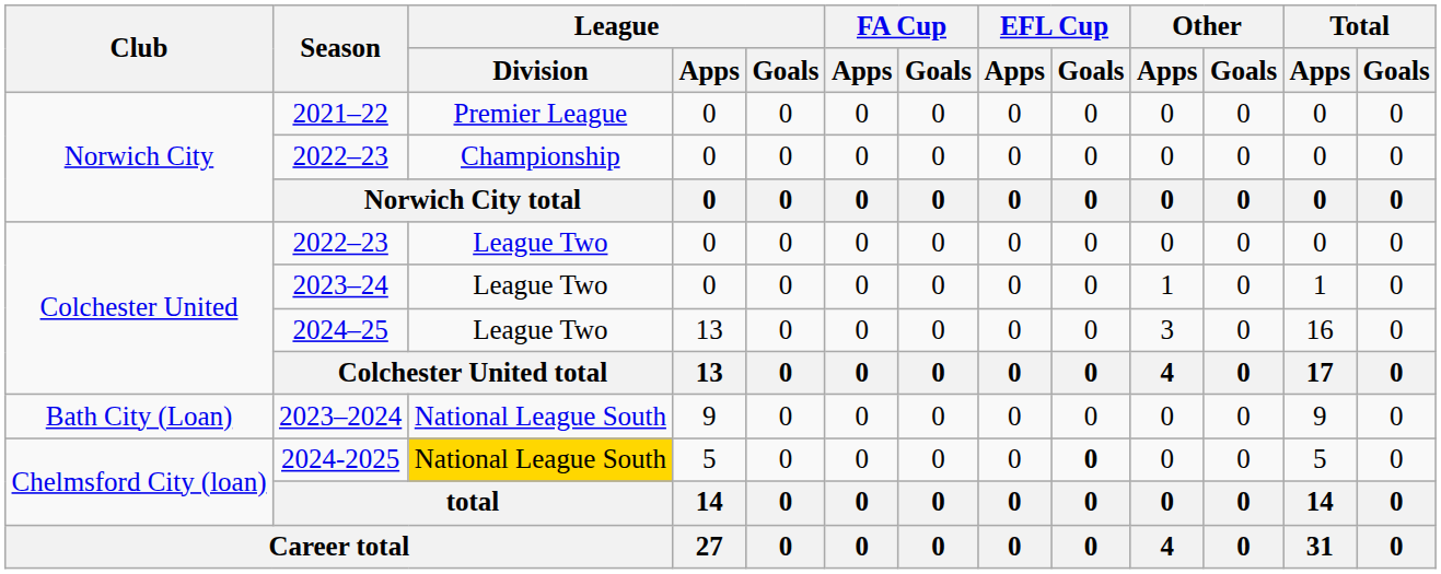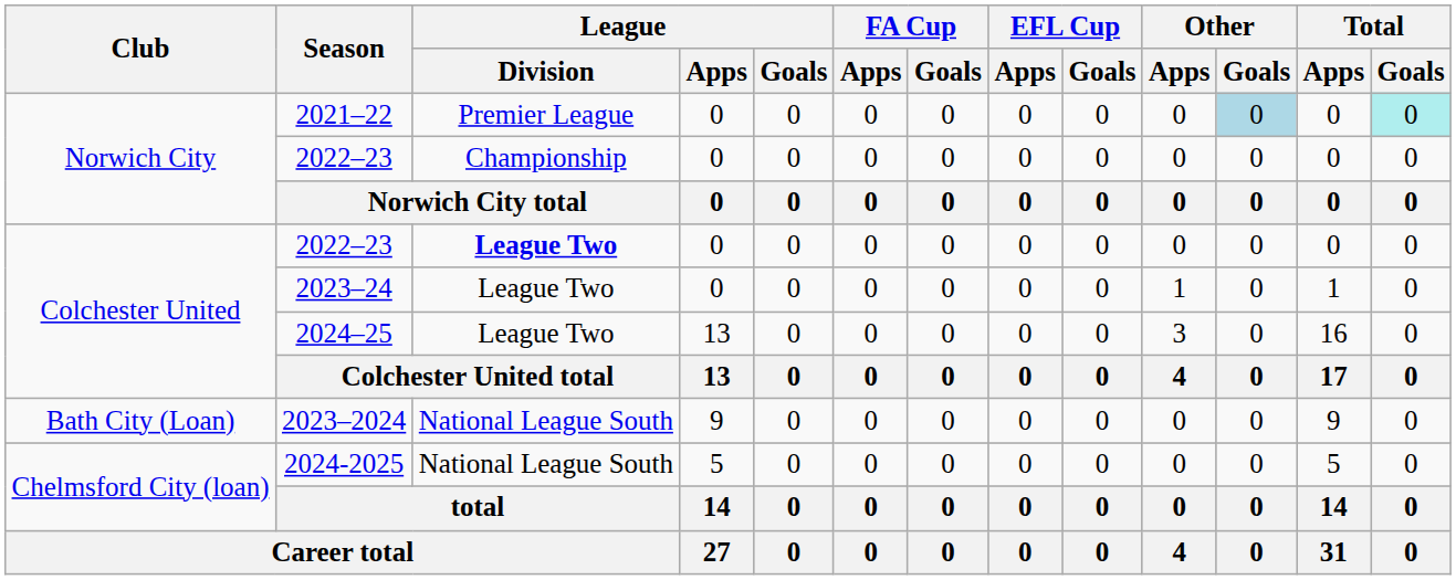2021–22 | Other / Goals: no background -> lightblue background
2021–22 | Total / Goals: no background -> paleturquoise background
Colchester United / 2022–23 | League / Division: normal -> bold
2024-2025 | League / Division: gold background -> no background
2024-2025 | EFL Cup / Goals: bold -> normal
